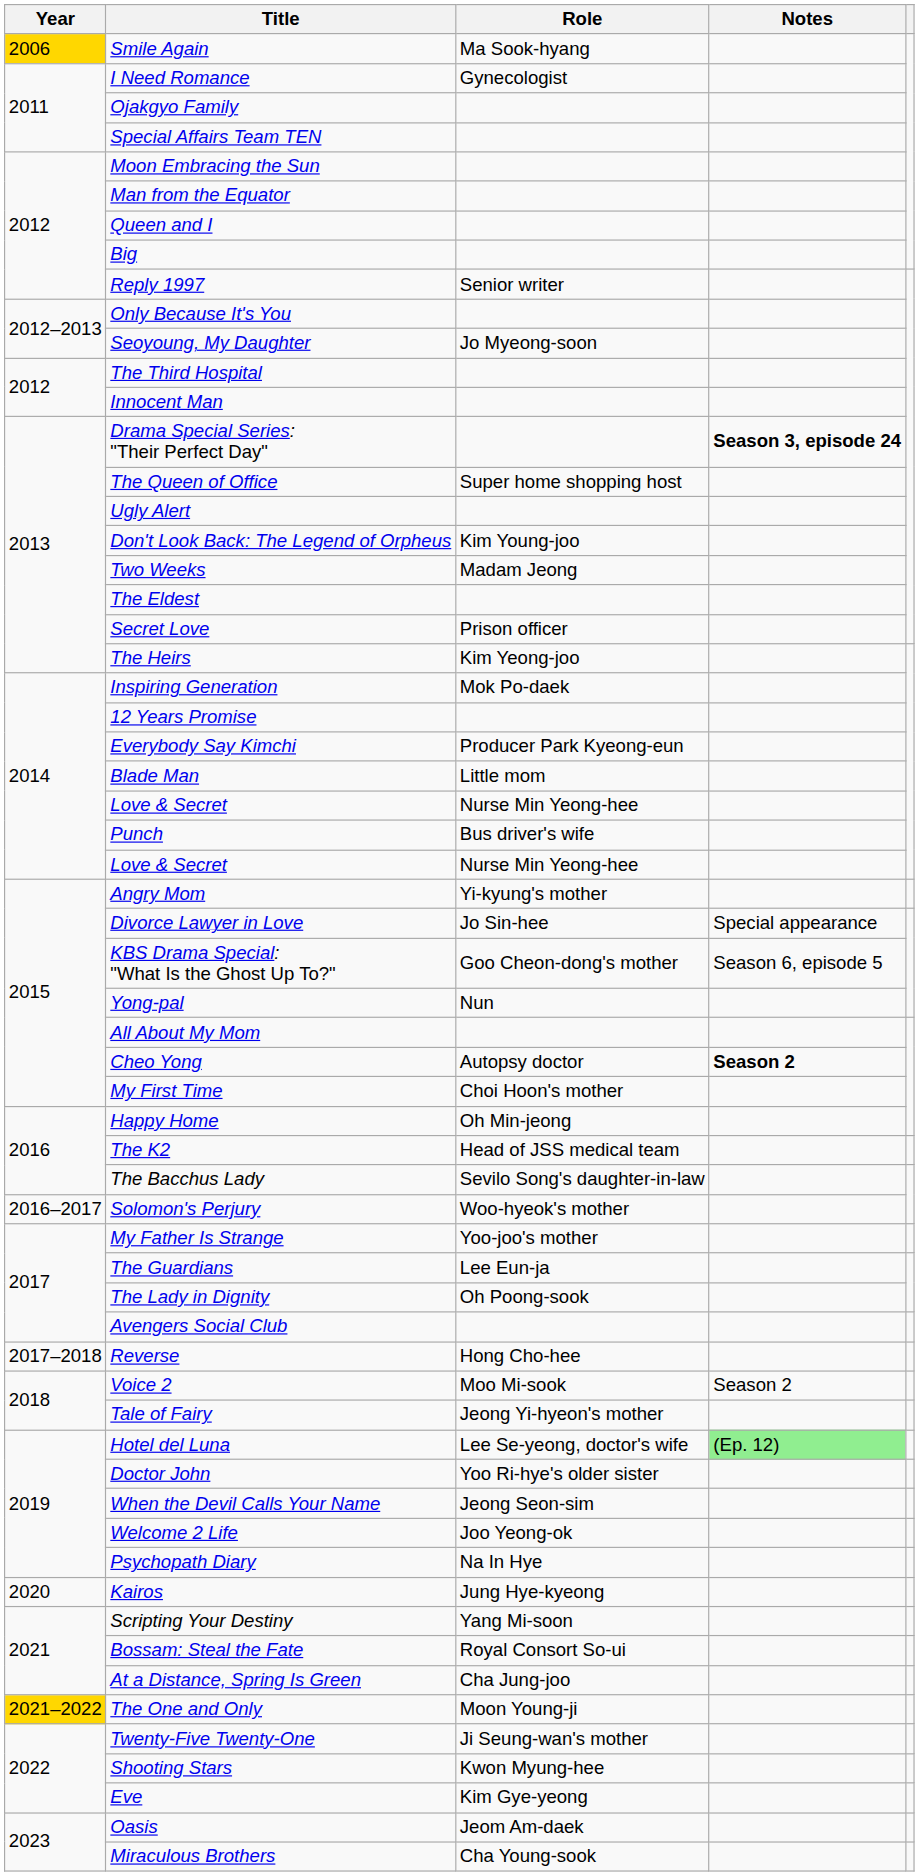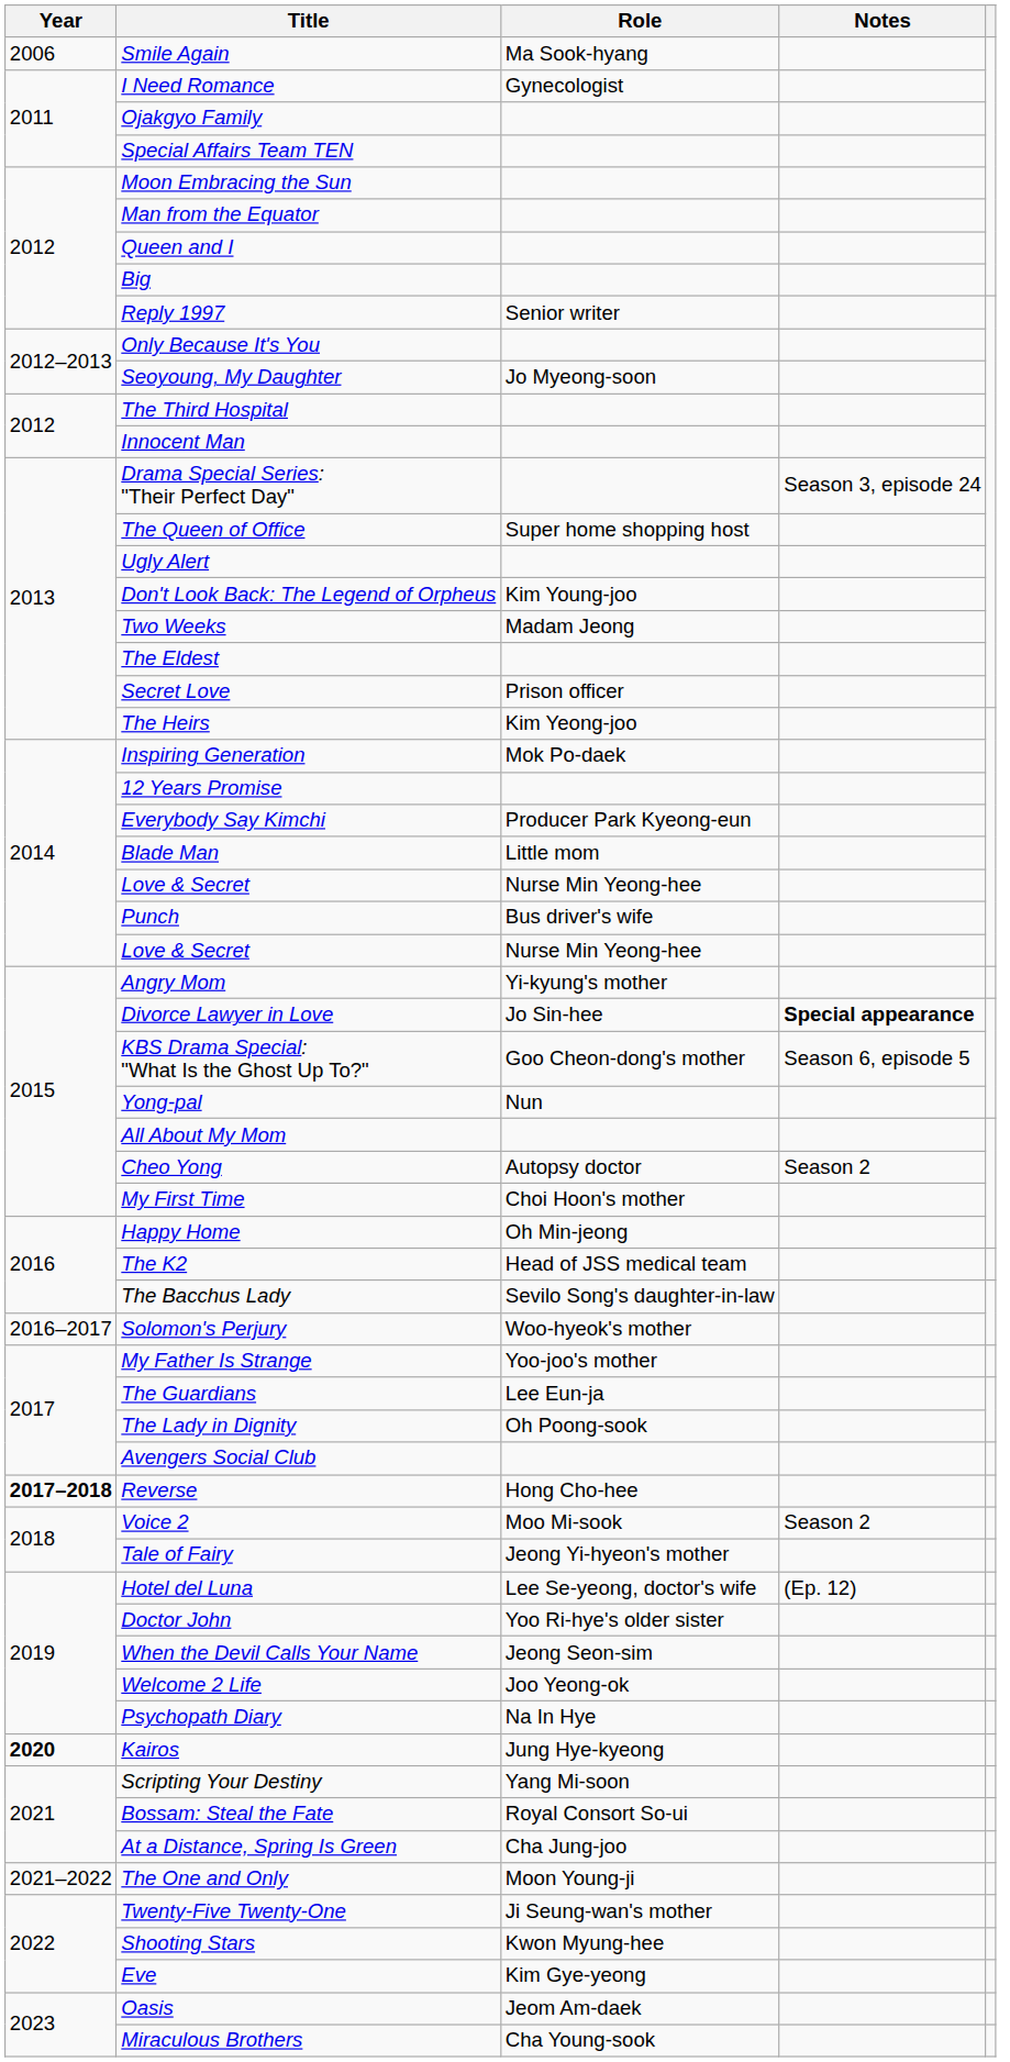Smile Again | Year: gold background -> no background
Drama Special Series: "Their Perfect Day" | Notes: bold -> normal
Divorce Lawyer in Love | Notes: normal -> bold
Cheo Yong | Notes: bold -> normal
Reverse | Year: normal -> bold
Hotel del Luna | Notes: lightgreen background -> no background
Kairos | Year: normal -> bold
The One and Only | Year: gold background -> no background
